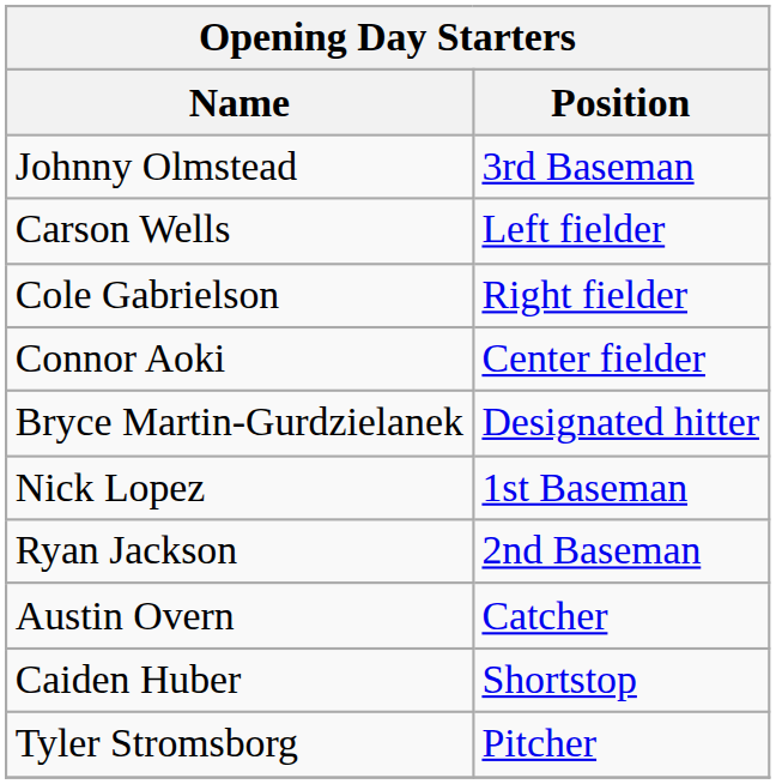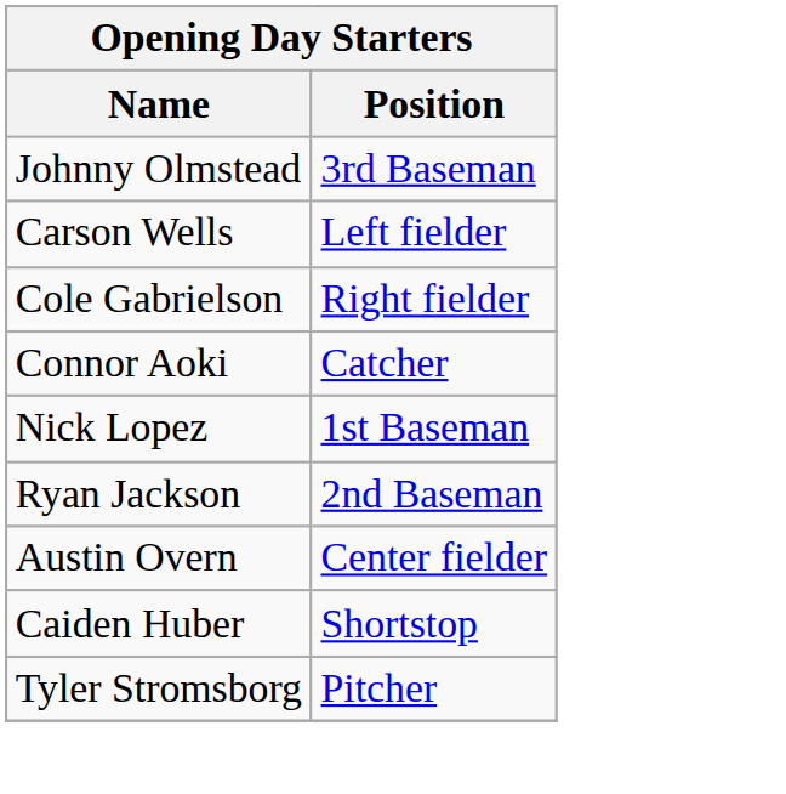Connor Aoki | Position: Center fielder -> Catcher
- row: Bryce Martin-Gurdzielanek | Designated hitter
Austin Overn | Position: Catcher -> Center fielder
